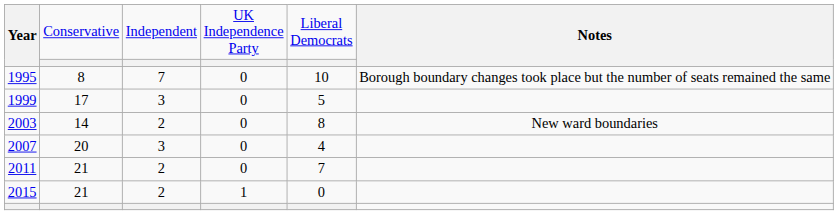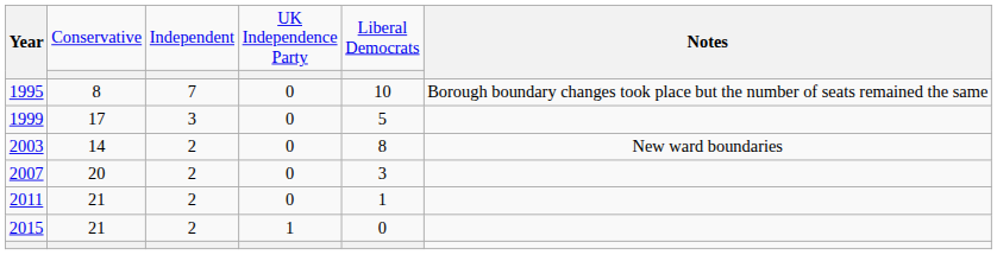2007 | column 3: 3 -> 2
2007 | column 5: 4 -> 3
2011 | column 5: 7 -> 1
